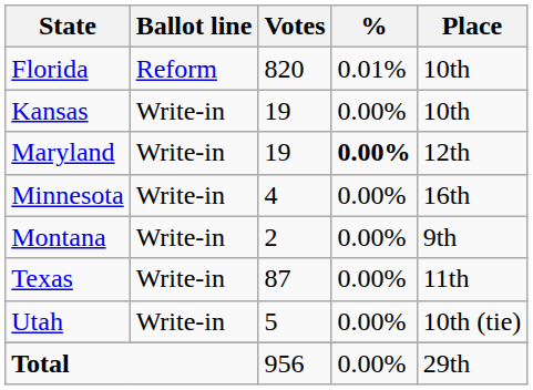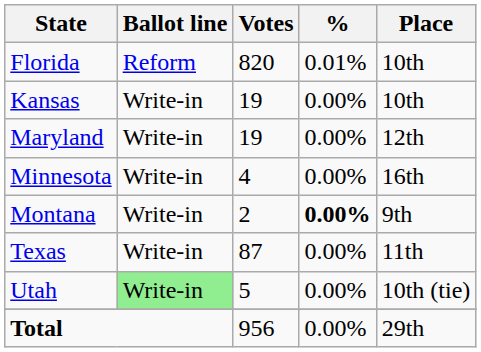Maryland | %: bold -> normal
Montana | %: normal -> bold
Utah | Ballot line: no background -> lightgreen background
